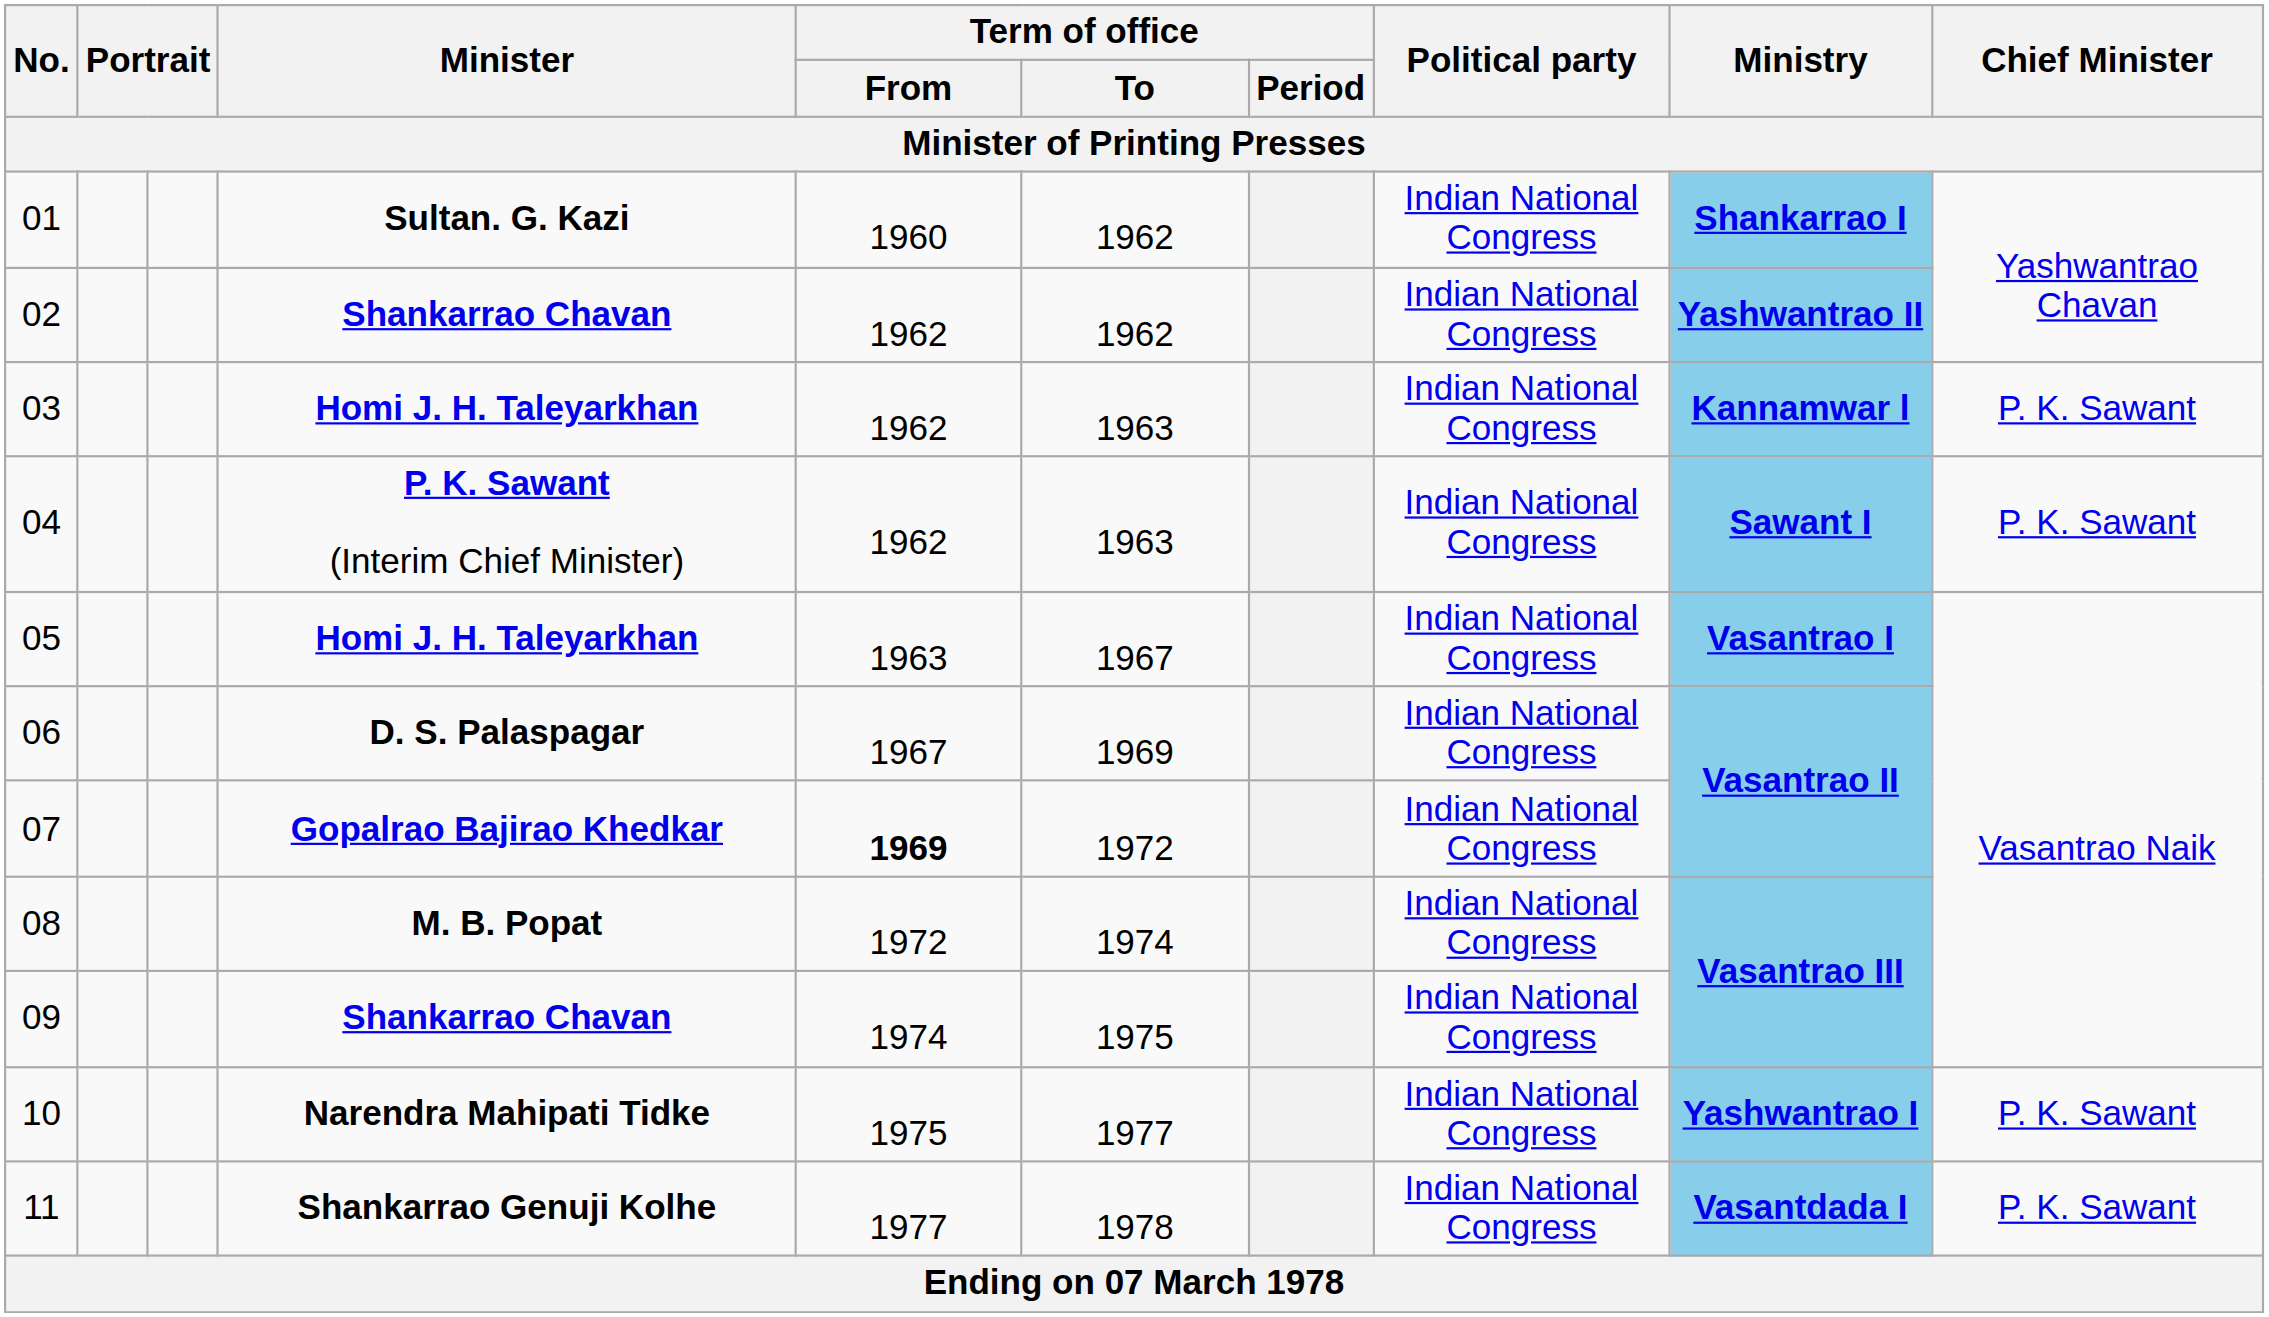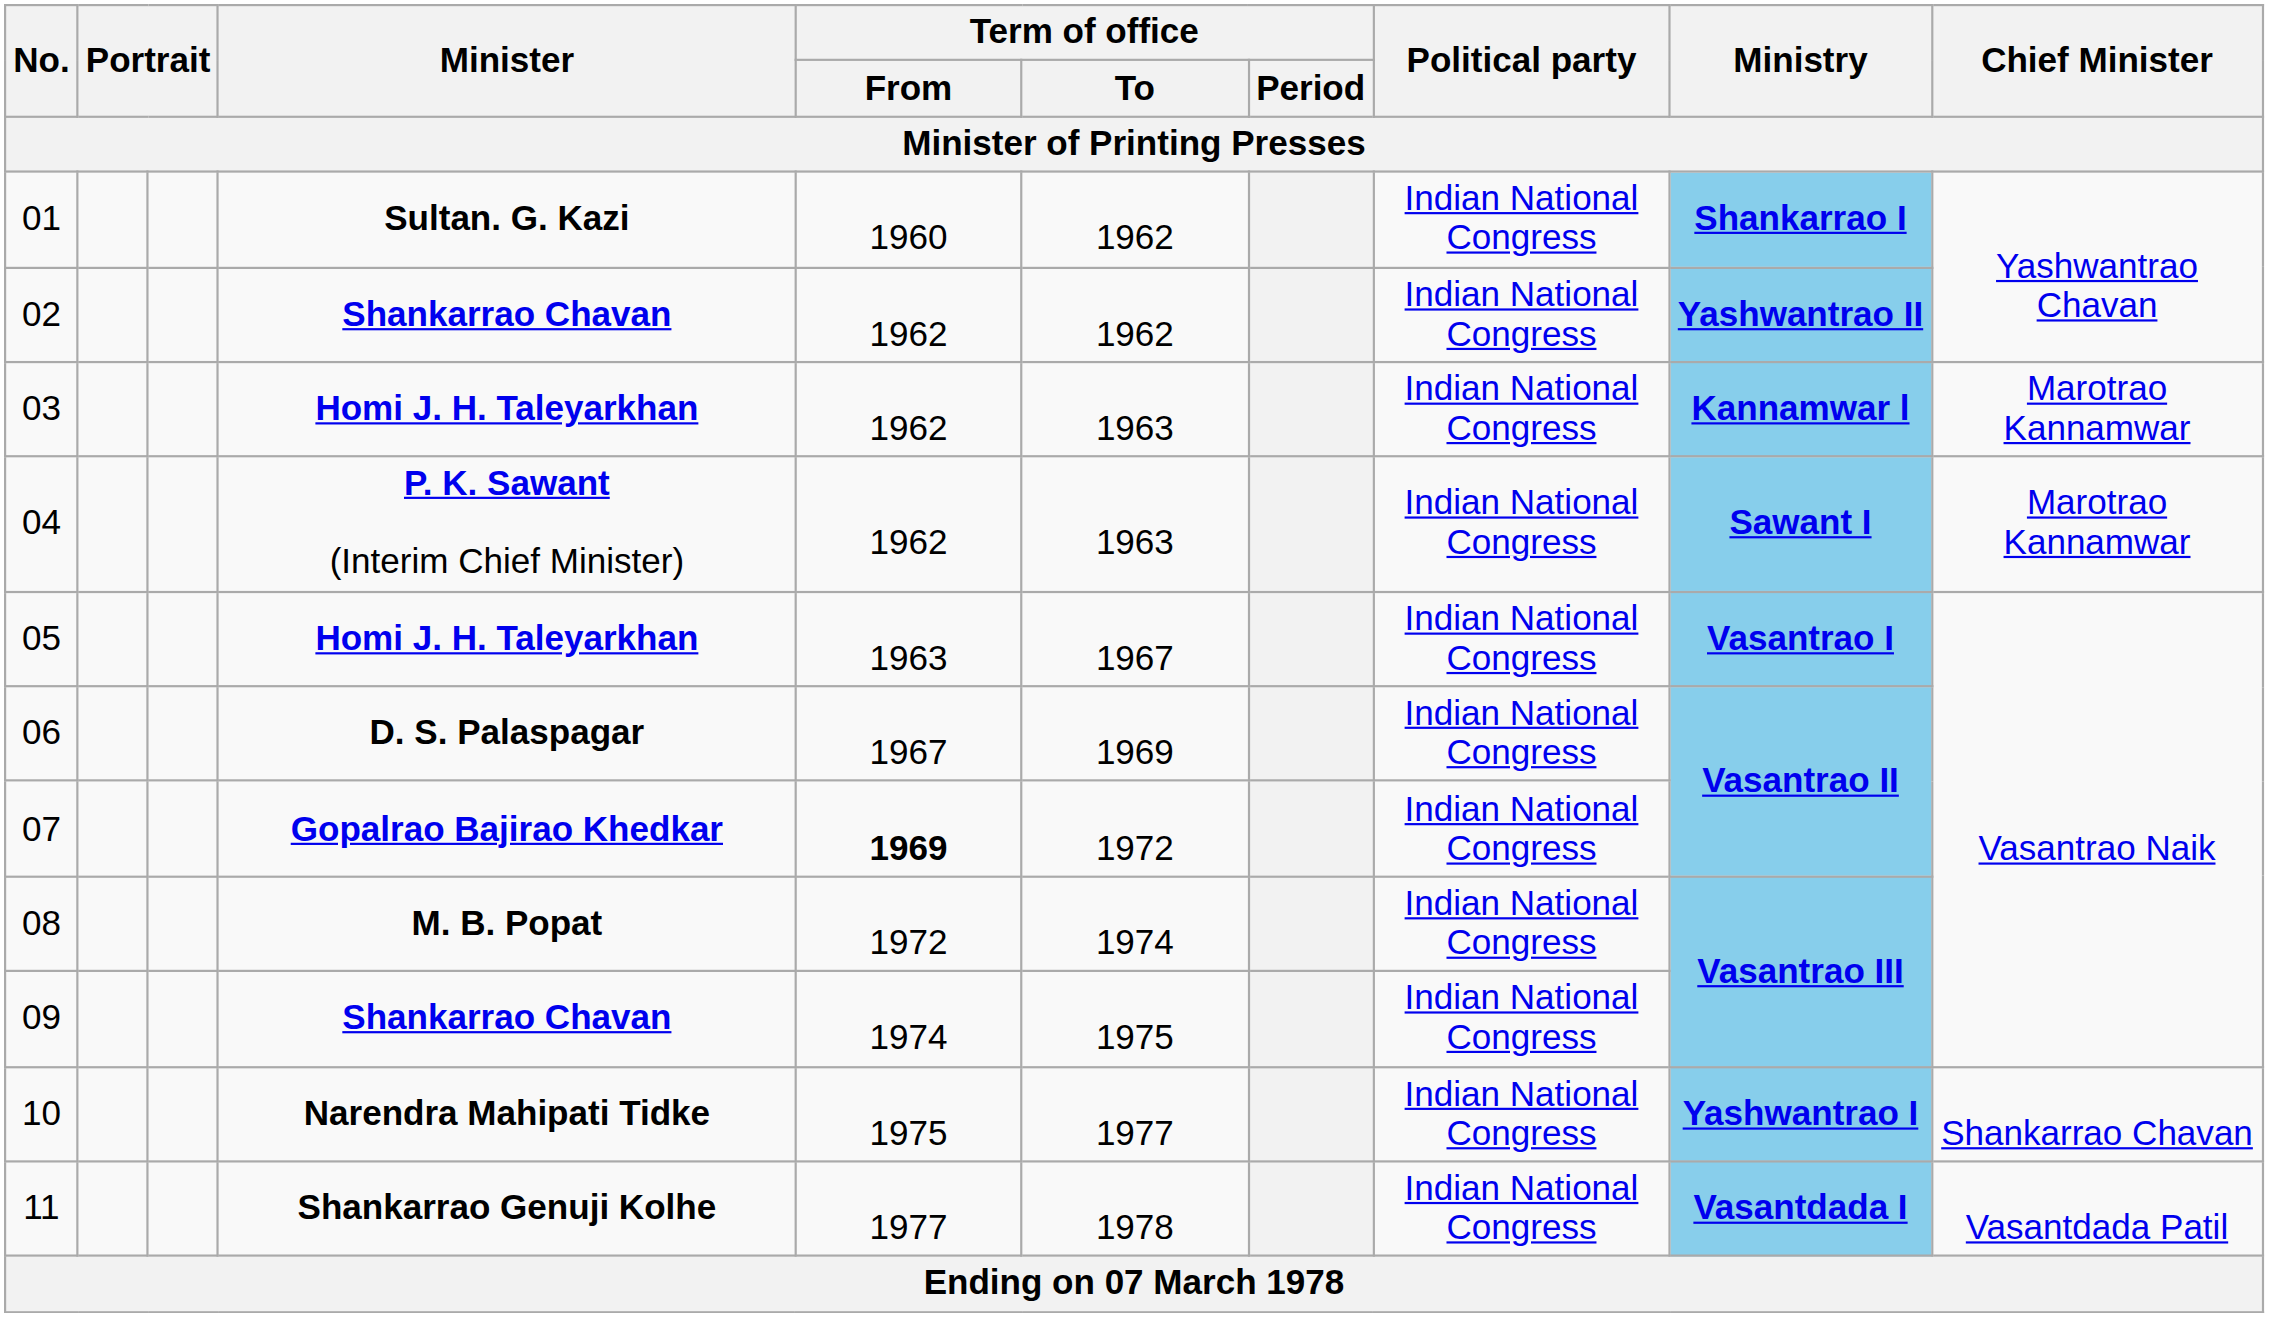03 | Chief Minister: P. K. Sawant -> Marotrao Kannamwar
04 | Chief Minister: P. K. Sawant -> Marotrao Kannamwar
10 | Chief Minister: P. K. Sawant -> Shankarrao Chavan
11 | Chief Minister: P. K. Sawant -> Vasantdada Patil
